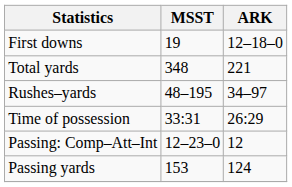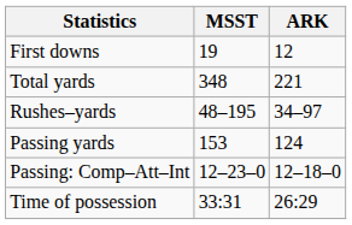First downs | ARK: 12–18–0 -> 12
rows swapped: Passing yards <-> Time of possession
Passing: Comp–Att–Int | ARK: 12 -> 12–18–0
